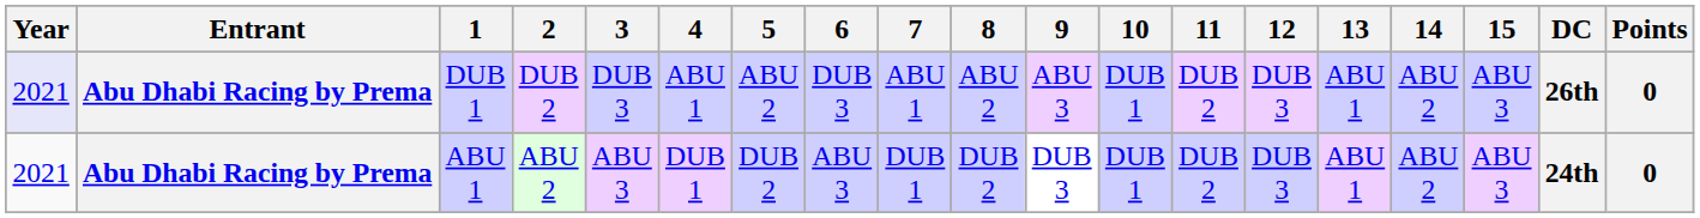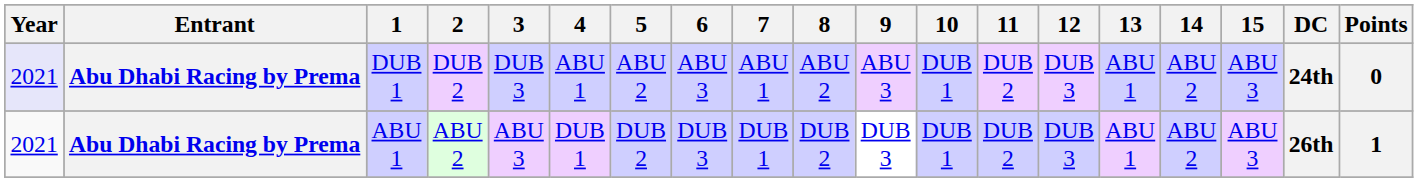row 2 | 6: DUB 3 -> ABU 3
row 2 | DC: 26th -> 24th
row 3 | 6: ABU 3 -> DUB 3
row 3 | DC: 24th -> 26th
row 3 | Points: 0 -> 1
